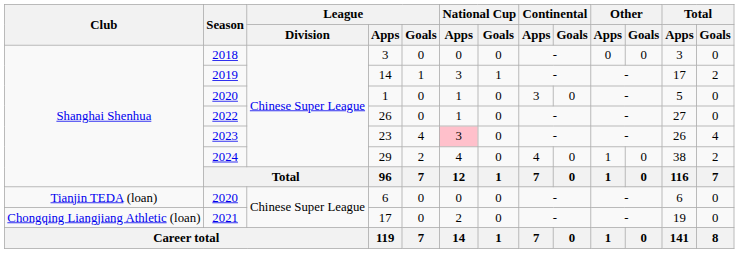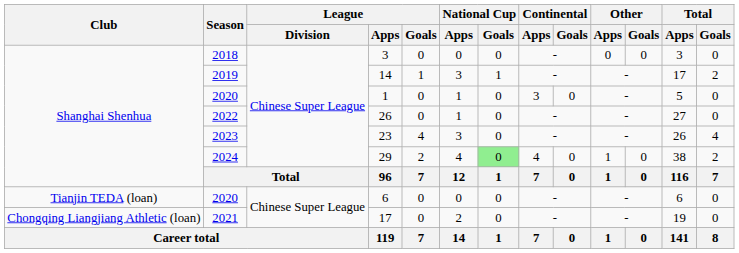23 | National Cup / Apps: pink background -> no background
29 | National Cup / Goals: no background -> lightgreen background
